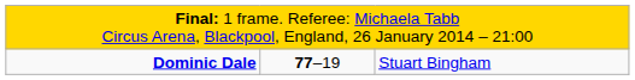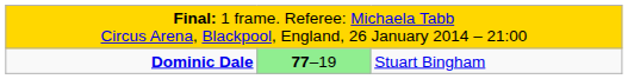Dominic Dale | column 2: no background -> lightgreen background
